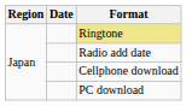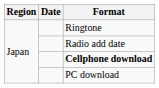Ringtone | Format: khaki background -> no background
Cellphone download | Format: normal -> bold
